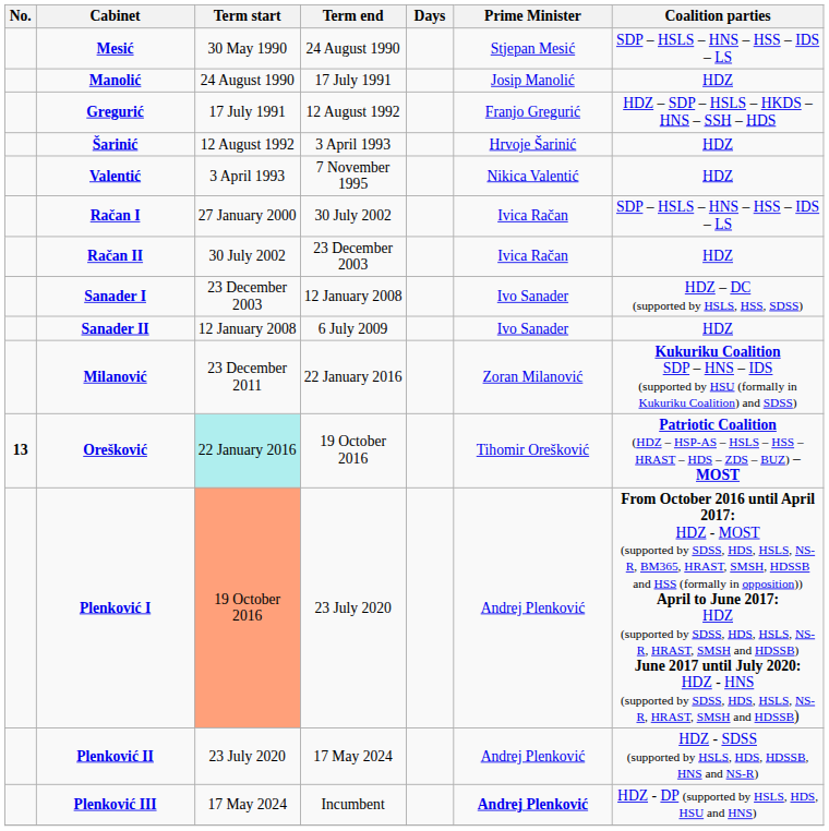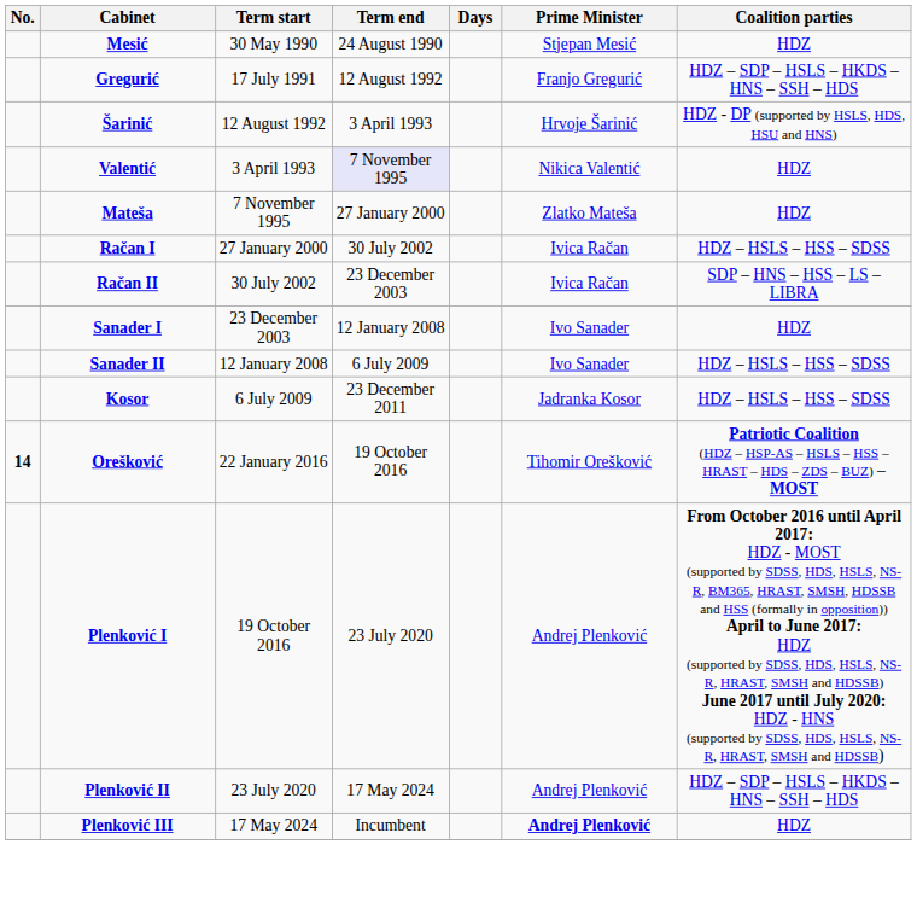Mesić | Coalition parties: SDP – HSLS – HNS – HSS – IDS – LS -> HDZ
- row: Manolić | 24 August 1990 | 17 July 1991 | Josip Manolić | HDZ
Šarinić | Coalition parties: HDZ -> HDZ - DP (supported by HSLS, HDS, HSU and HNS)
Valentić | Term end: no background -> lavender background
+ row: Mateša | 7 November 1995 | 27 January 2000 | Zlatko Mateša | HDZ
Račan I | Coalition parties: SDP – HSLS – HNS – HSS – IDS – LS -> HDZ – HSLS – HSS – SDSS
Račan II | Coalition parties: HDZ -> SDP – HNS – HSS – LS – LIBRA
Sanader I | Coalition parties: HDZ – DC (supported by HSLS, HSS, SDSS) -> HDZ
Sanader II | Coalition parties: HDZ -> HDZ – HSLS – HSS – SDSS
+ row: Kosor | 6 July 2009 | 23 December 2011 | Jadranka Kosor | HDZ – HSLS – HSS – SDSS
- row: Milanović | 23 December 2011 | 22 January 2016 | Zoran Milanović | Kukuriku Coalition SDP – HNS – IDS (supported by HSU (formally in Kukuriku Coalition) and SDSS)
Orešković | No.: 13 -> 14
Orešković | Term start: paleturquoise background -> no background
Plenković I | Term start: lightsalmon background -> no background
Plenković II | Coalition parties: HDZ - SDSS (supported by HSLS, HDS, HDSSB, HNS and NS-R) -> HDZ – SDP – HSLS – HKDS – HNS – SSH – HDS
Plenković III | Coalition parties: HDZ - DP (supported by HSLS, HDS, HSU and HNS) -> HDZ
